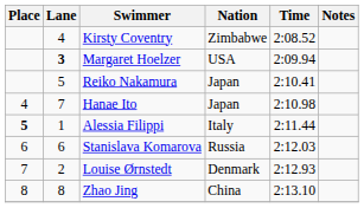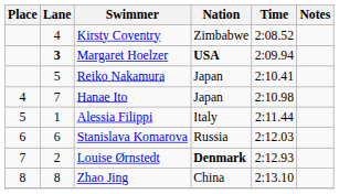Margaret Hoelzer | Nation: normal -> bold
Alessia Filippi | Place: bold -> normal
Louise Ørnstedt | Nation: normal -> bold
